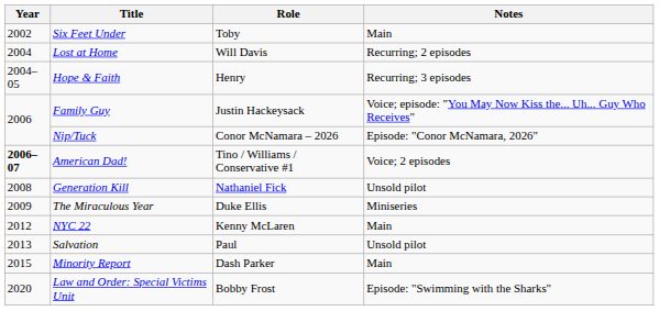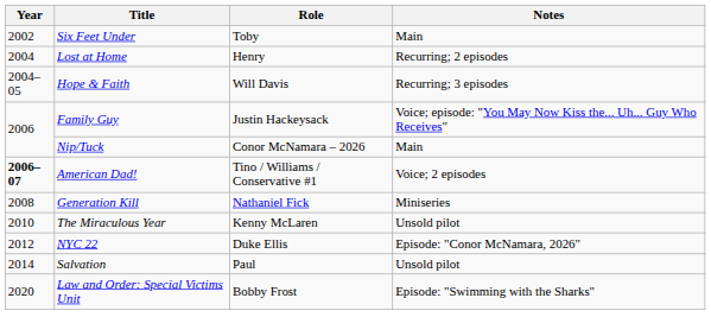Lost at Home | Role: Will Davis -> Henry
Hope & Faith | Role: Henry -> Will Davis
Nip/Tuck | Notes: Episode: "Conor McNamara, 2026" -> Main
Generation Kill | Notes: Unsold pilot -> Miniseries
The Miraculous Year | Year: 2009 -> 2010
The Miraculous Year | Role: Duke Ellis -> Kenny McLaren
The Miraculous Year | Notes: Miniseries -> Unsold pilot
NYC 22 | Role: Kenny McLaren -> Duke Ellis
NYC 22 | Notes: Main -> Episode: "Conor McNamara, 2026"
Salvation | Year: 2013 -> 2014
- row: 2015 | Minority Report | Dash Parker | Main
